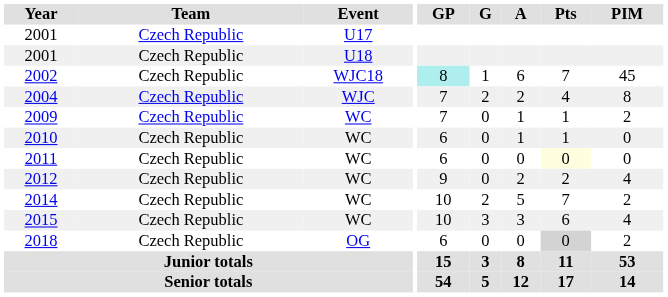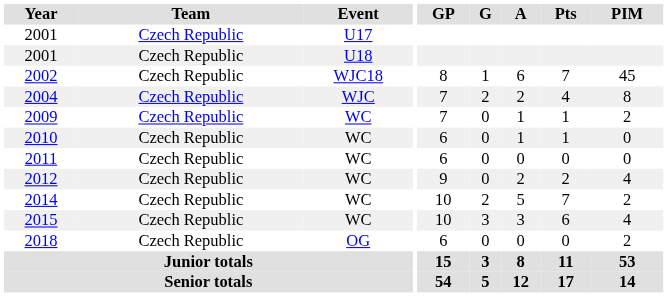2002 | GP: paleturquoise background -> no background
2011 | Pts: lightyellow background -> no background
2018 | Pts: lightgrey background -> no background
